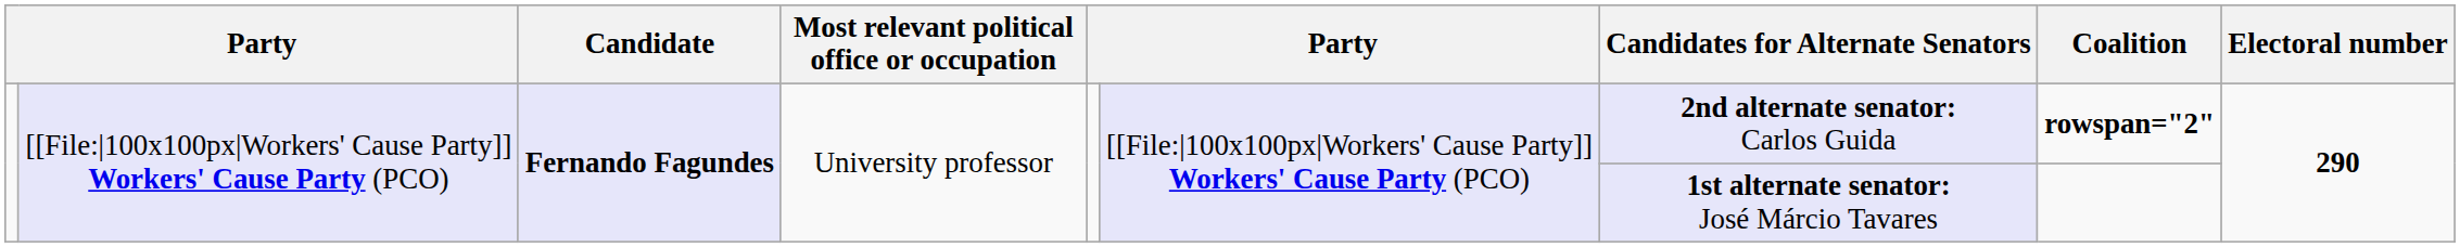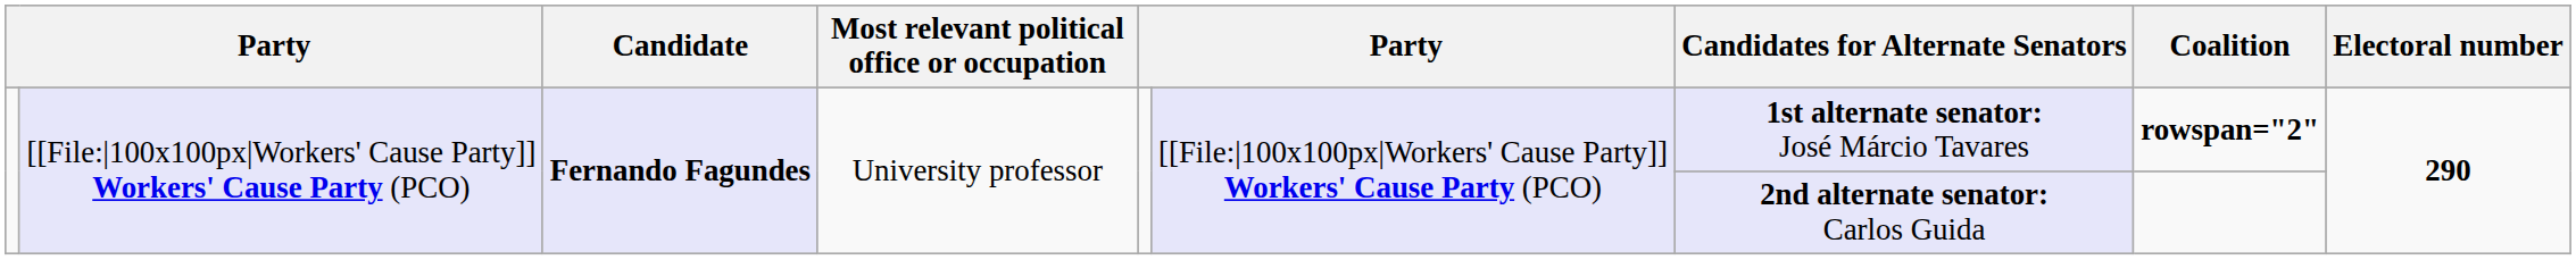row 2 | Candidates for Alternate Senators: 2nd alternate senator: Carlos Guida -> 1st alternate senator: José Márcio Tavares
row 3 | Candidates for Alternate Senators: 1st alternate senator: José Márcio Tavares -> 2nd alternate senator: Carlos Guida
